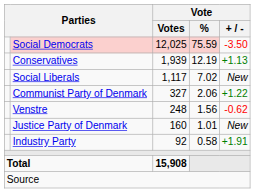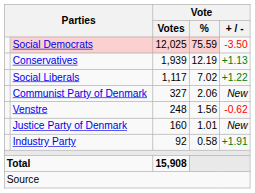Social Liberals | Vote / + / -: New -> +1.22
Communist Party of Denmark | Vote / + / -: +1.22 -> New
